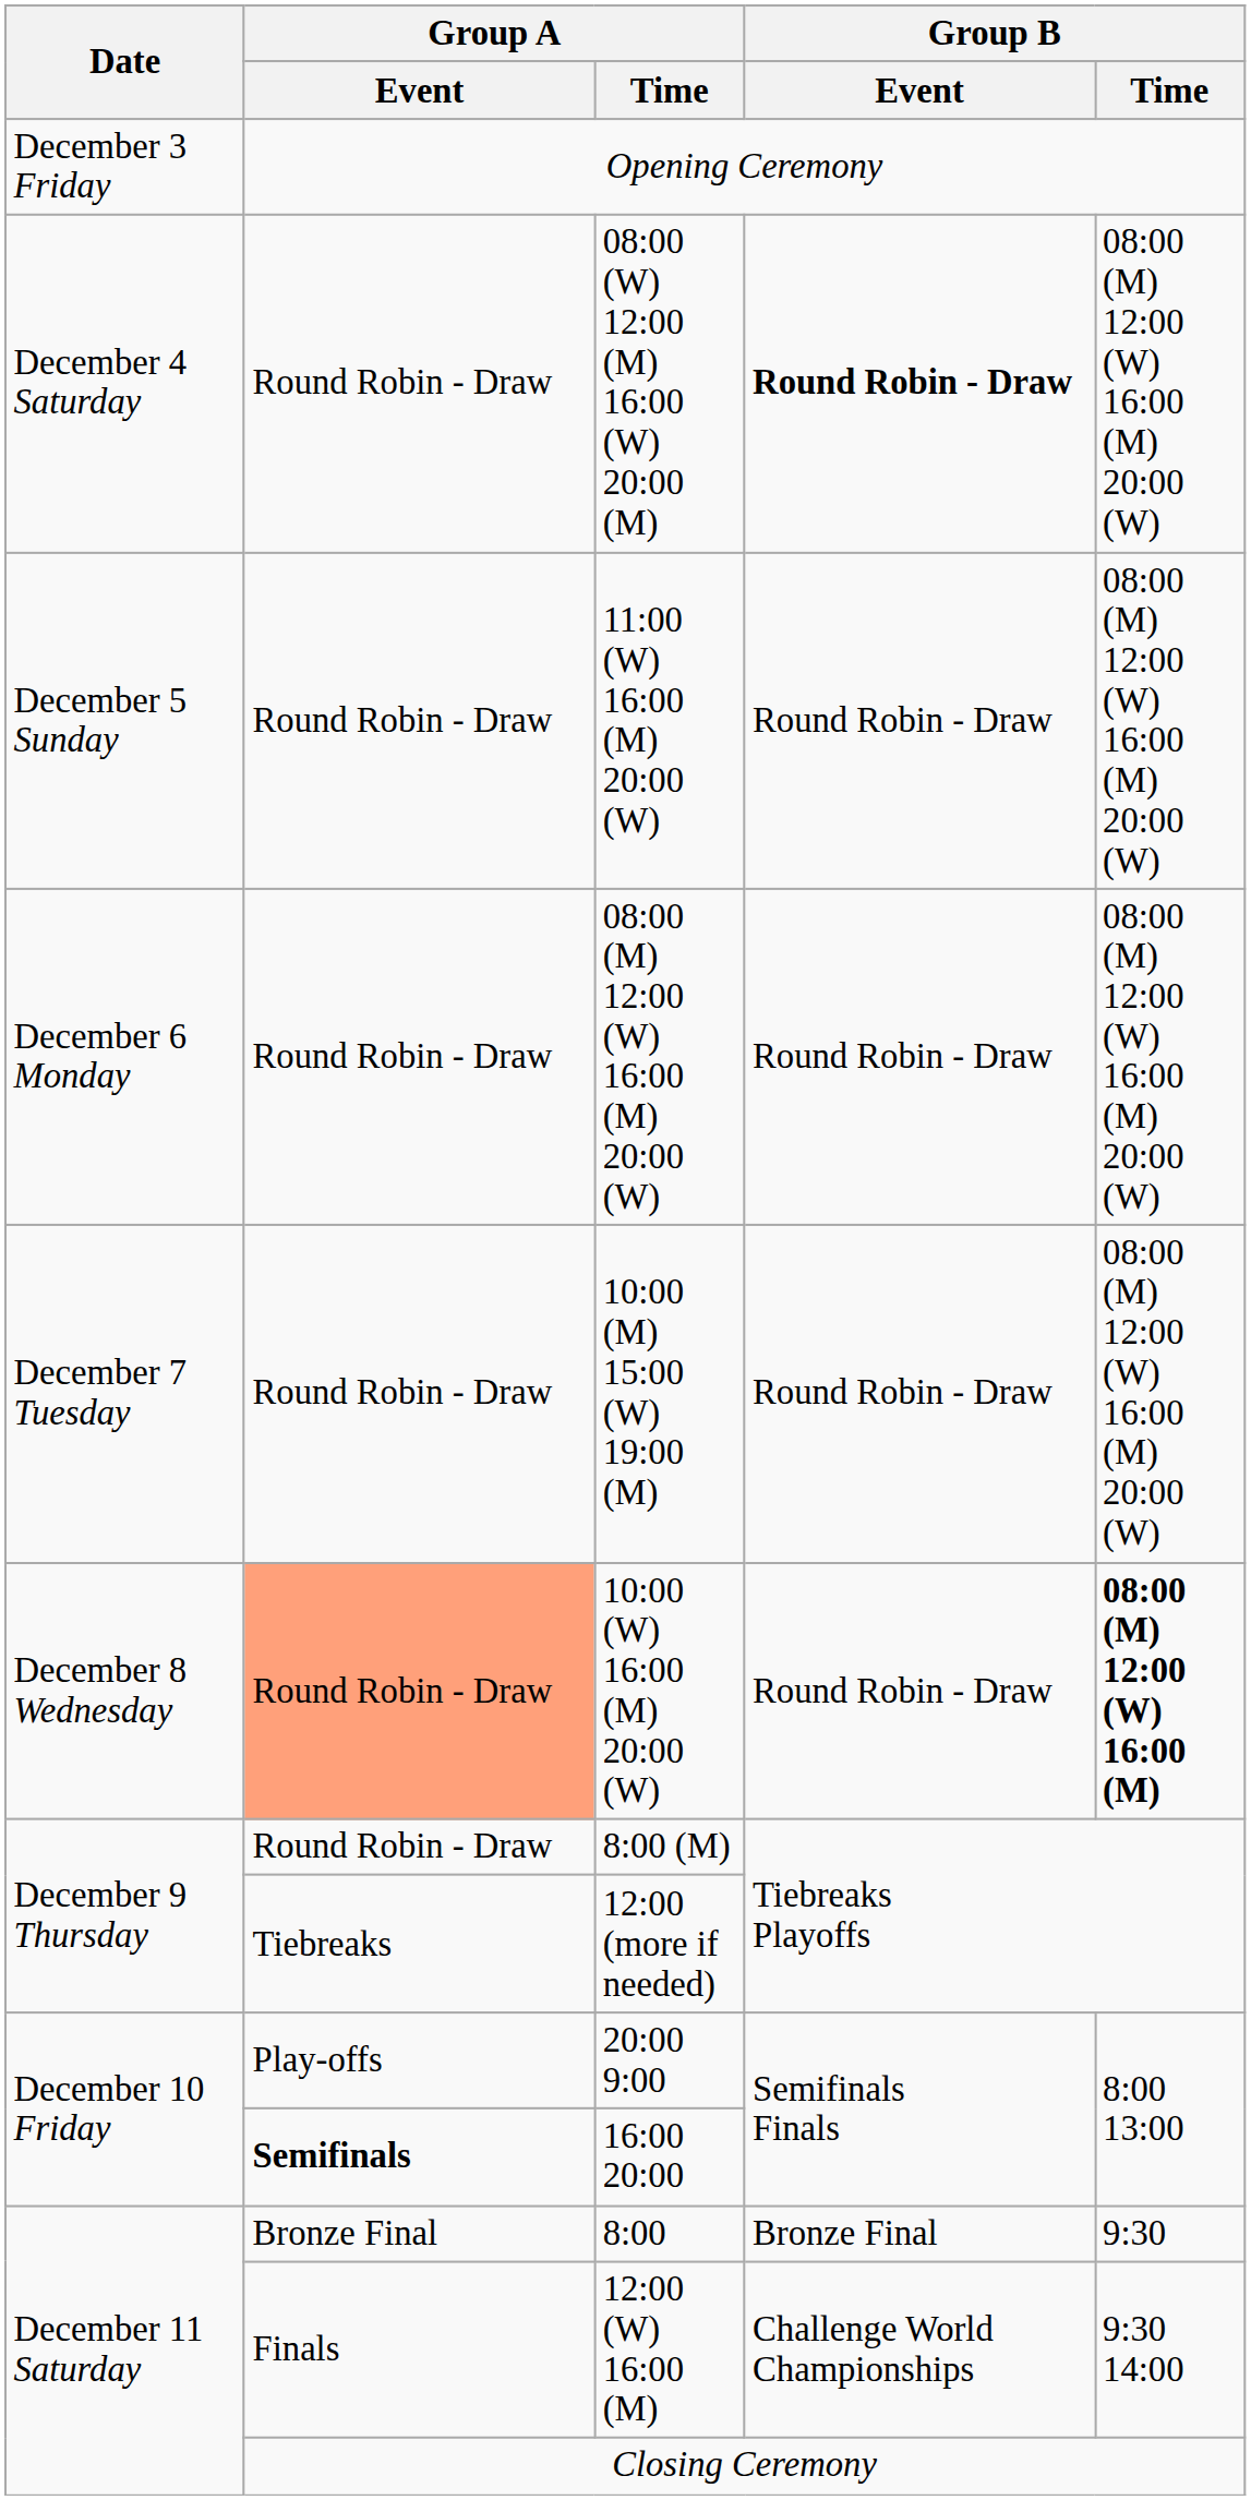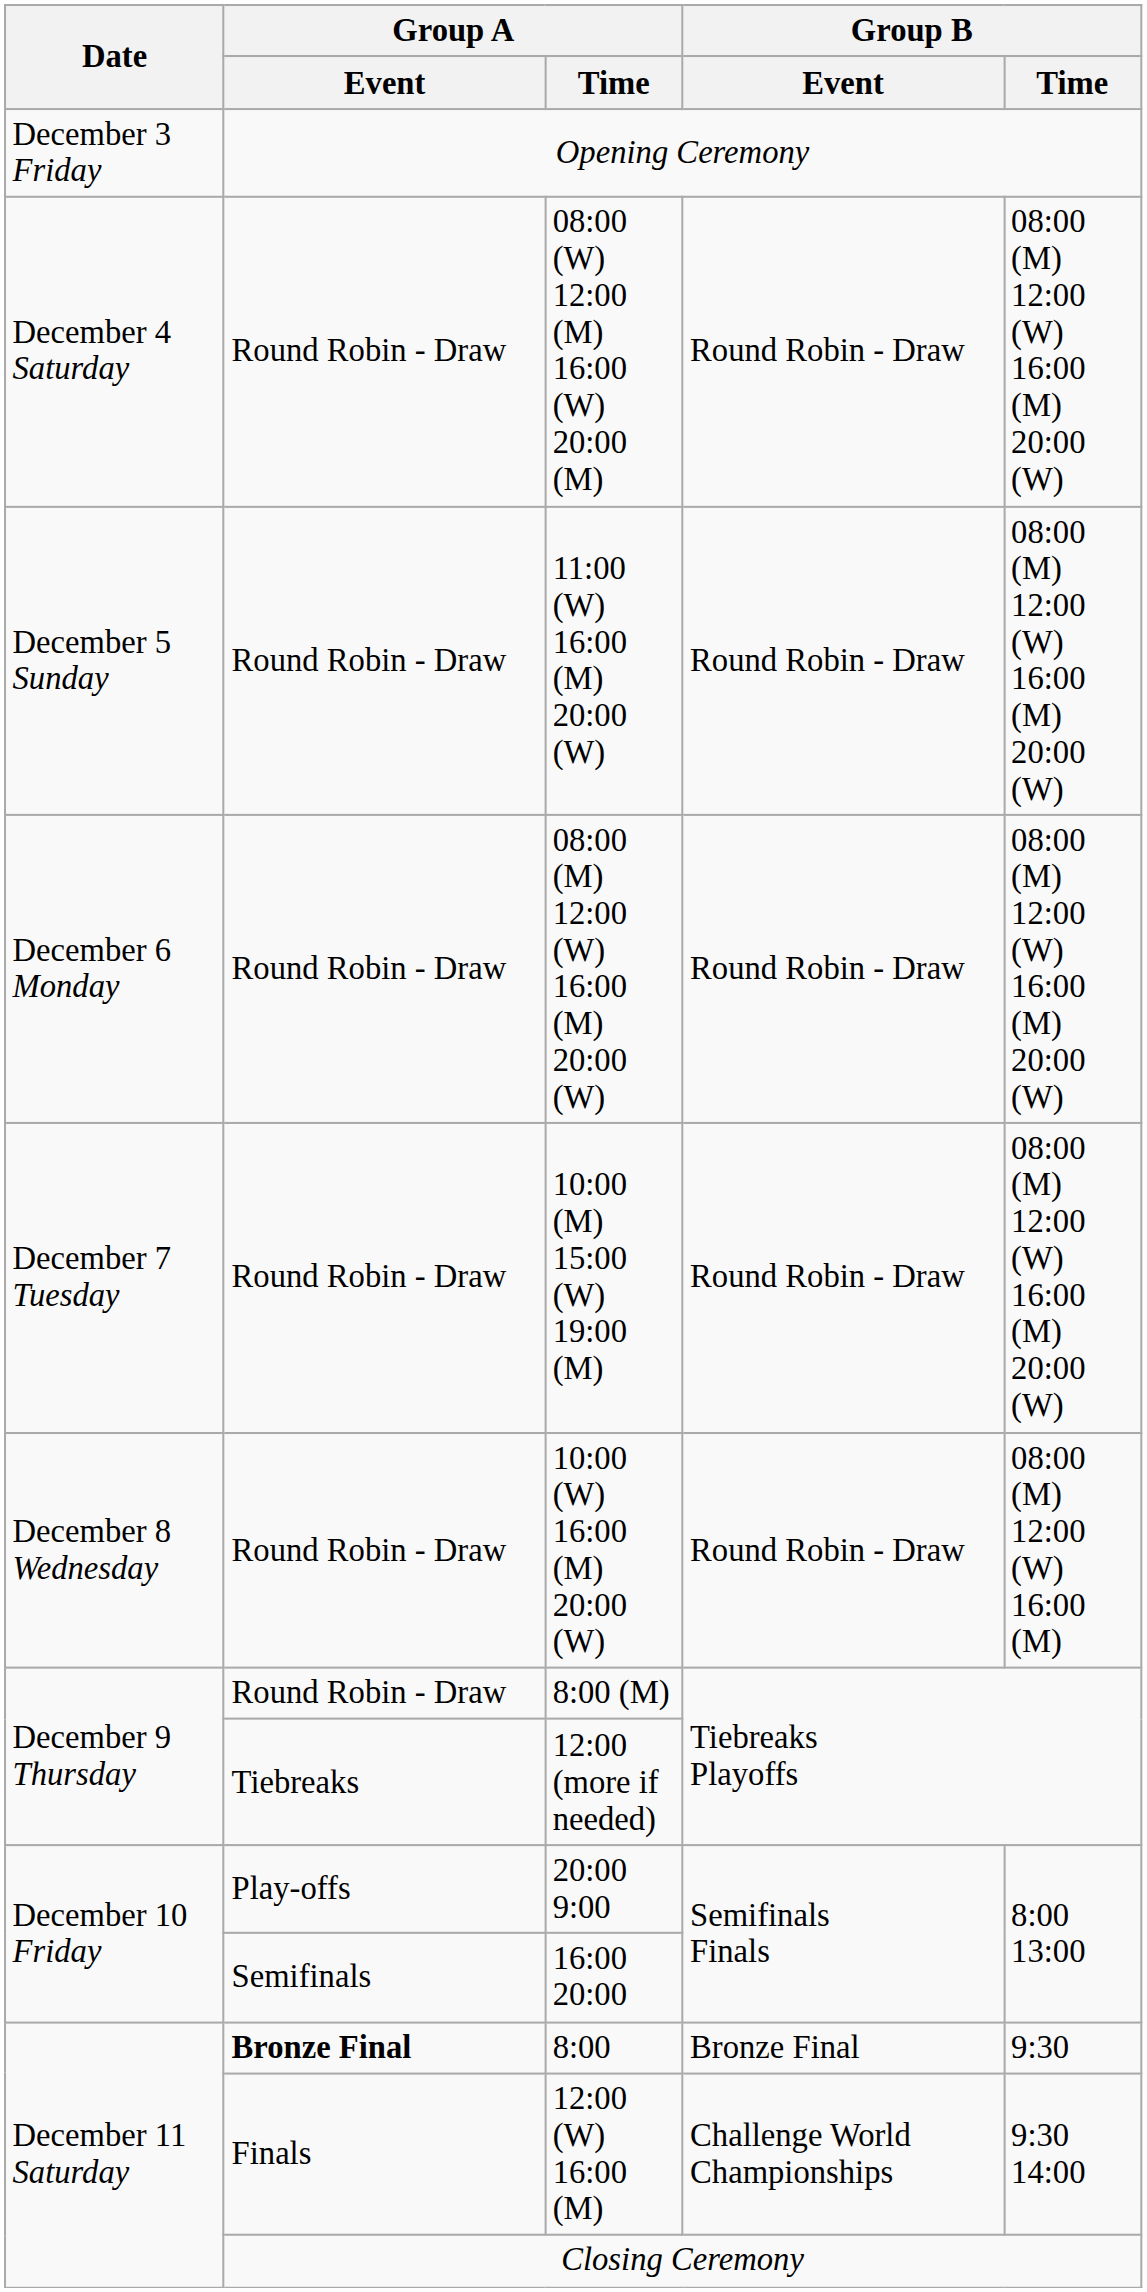08:00 (W) 12:00 (M) 16:00 (W) 20:00 (M) | Group B / Event: bold -> normal
10:00 (W) 16:00 (M) 20:00 (W) | Group A / Event: lightsalmon background -> no background
10:00 (W) 16:00 (M) 20:00 (W) | Group B / Time: bold -> normal
16:00 20:00 | Group A / Event: bold -> normal
8:00 | Group A / Event: normal -> bold
